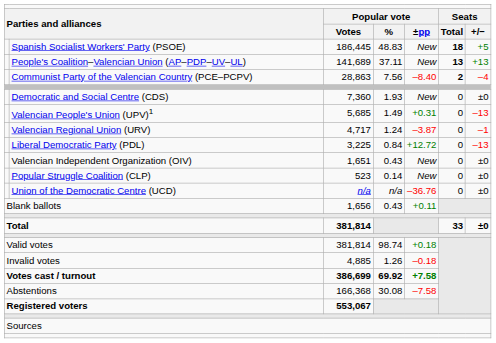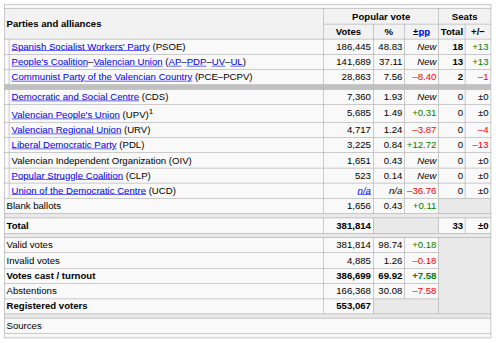Spanish Socialist Workers' Party (PSOE) | column 7: +5 -> +13
Communist Party of the Valencian Country (PCE–PCPV) | column 7: –4 -> –1
Valencian People's Union (UPV)1 | column 7: –13 -> ±0
Valencian Regional Union (URV) | column 7: –1 -> –4
